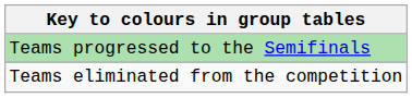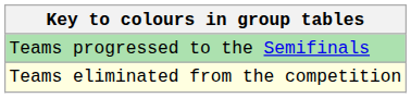row 3 | column 1: no background -> lightyellow background
